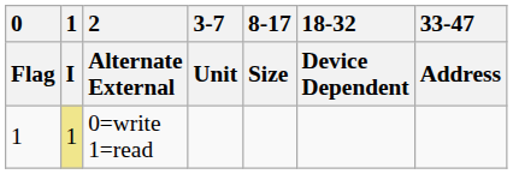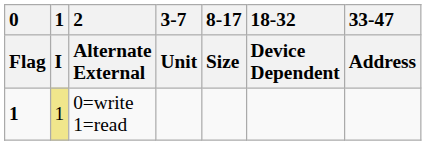0=write 1=read | 0 / Flag: normal -> bold
